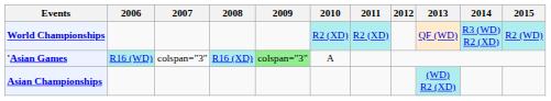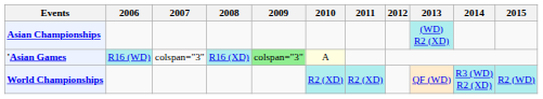rows swapped: Asian Championships <-> World Championships
'Asian Games | 2010: no background -> lightyellow background
